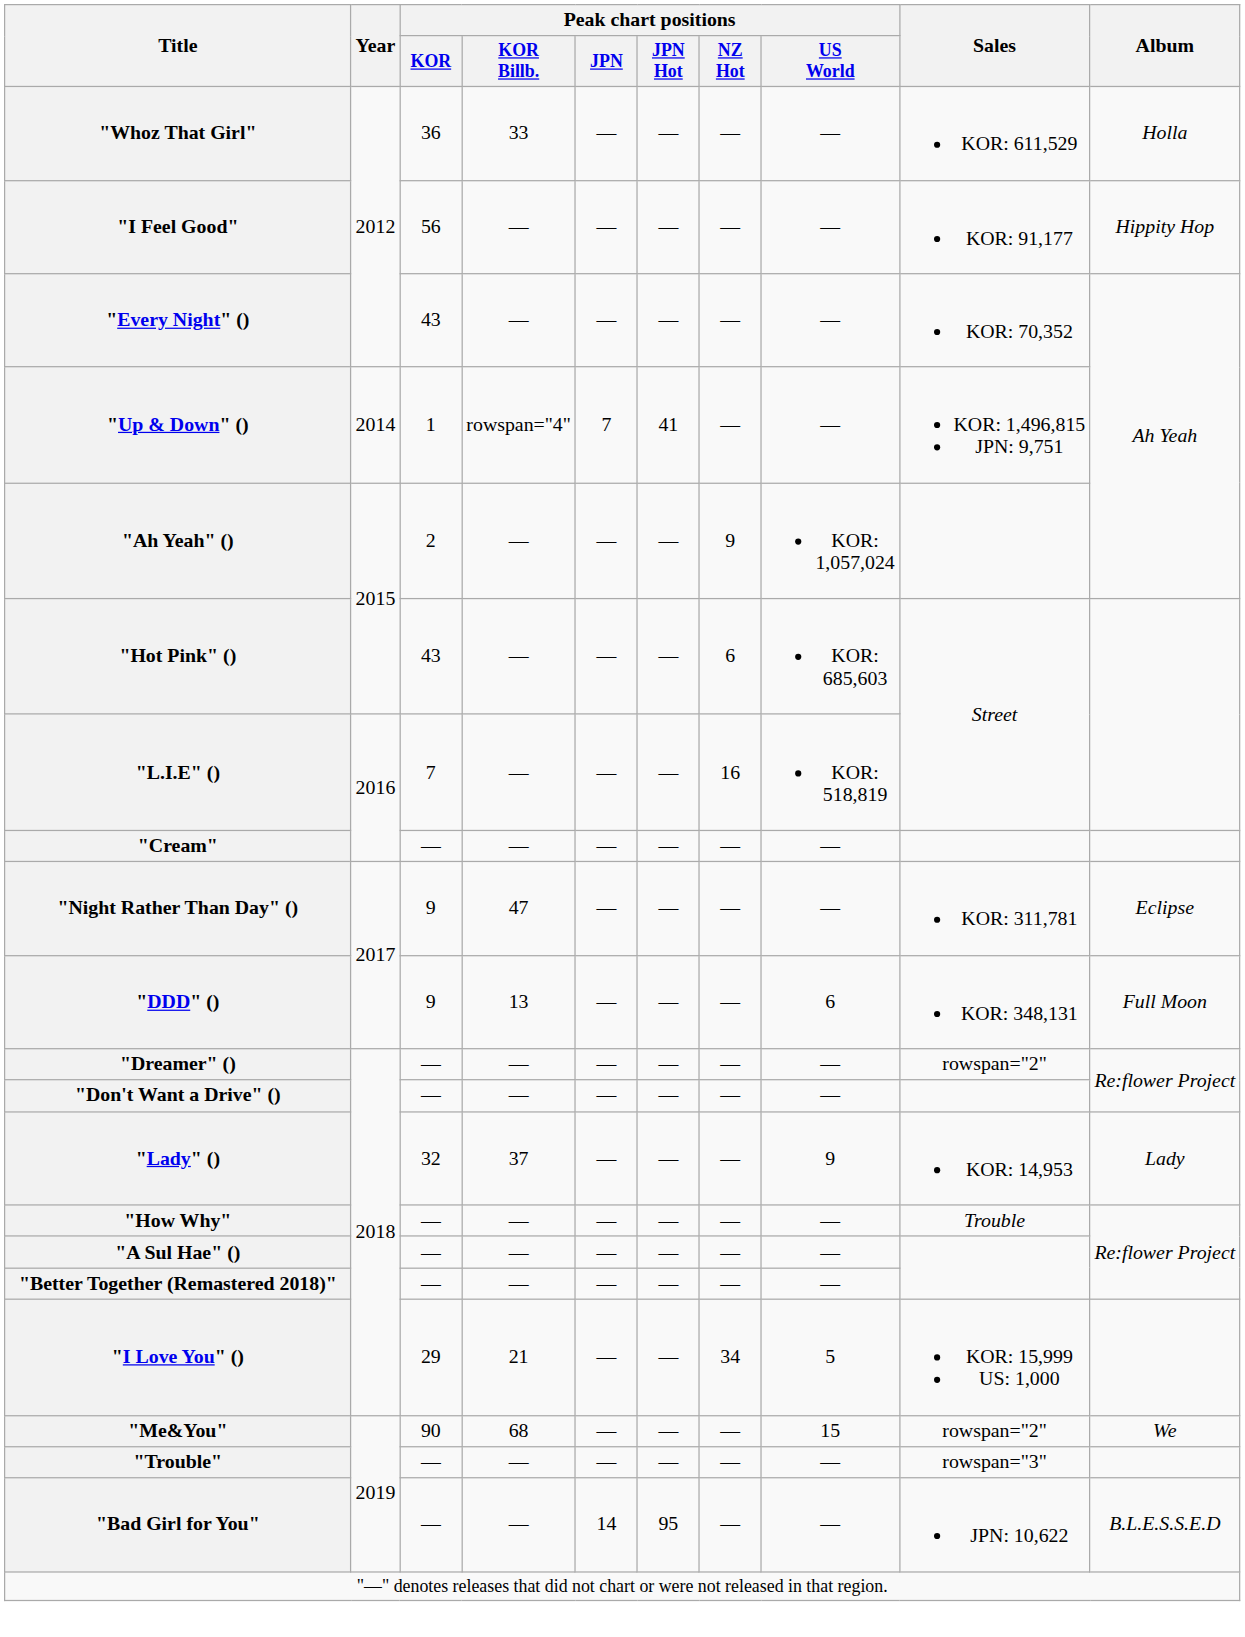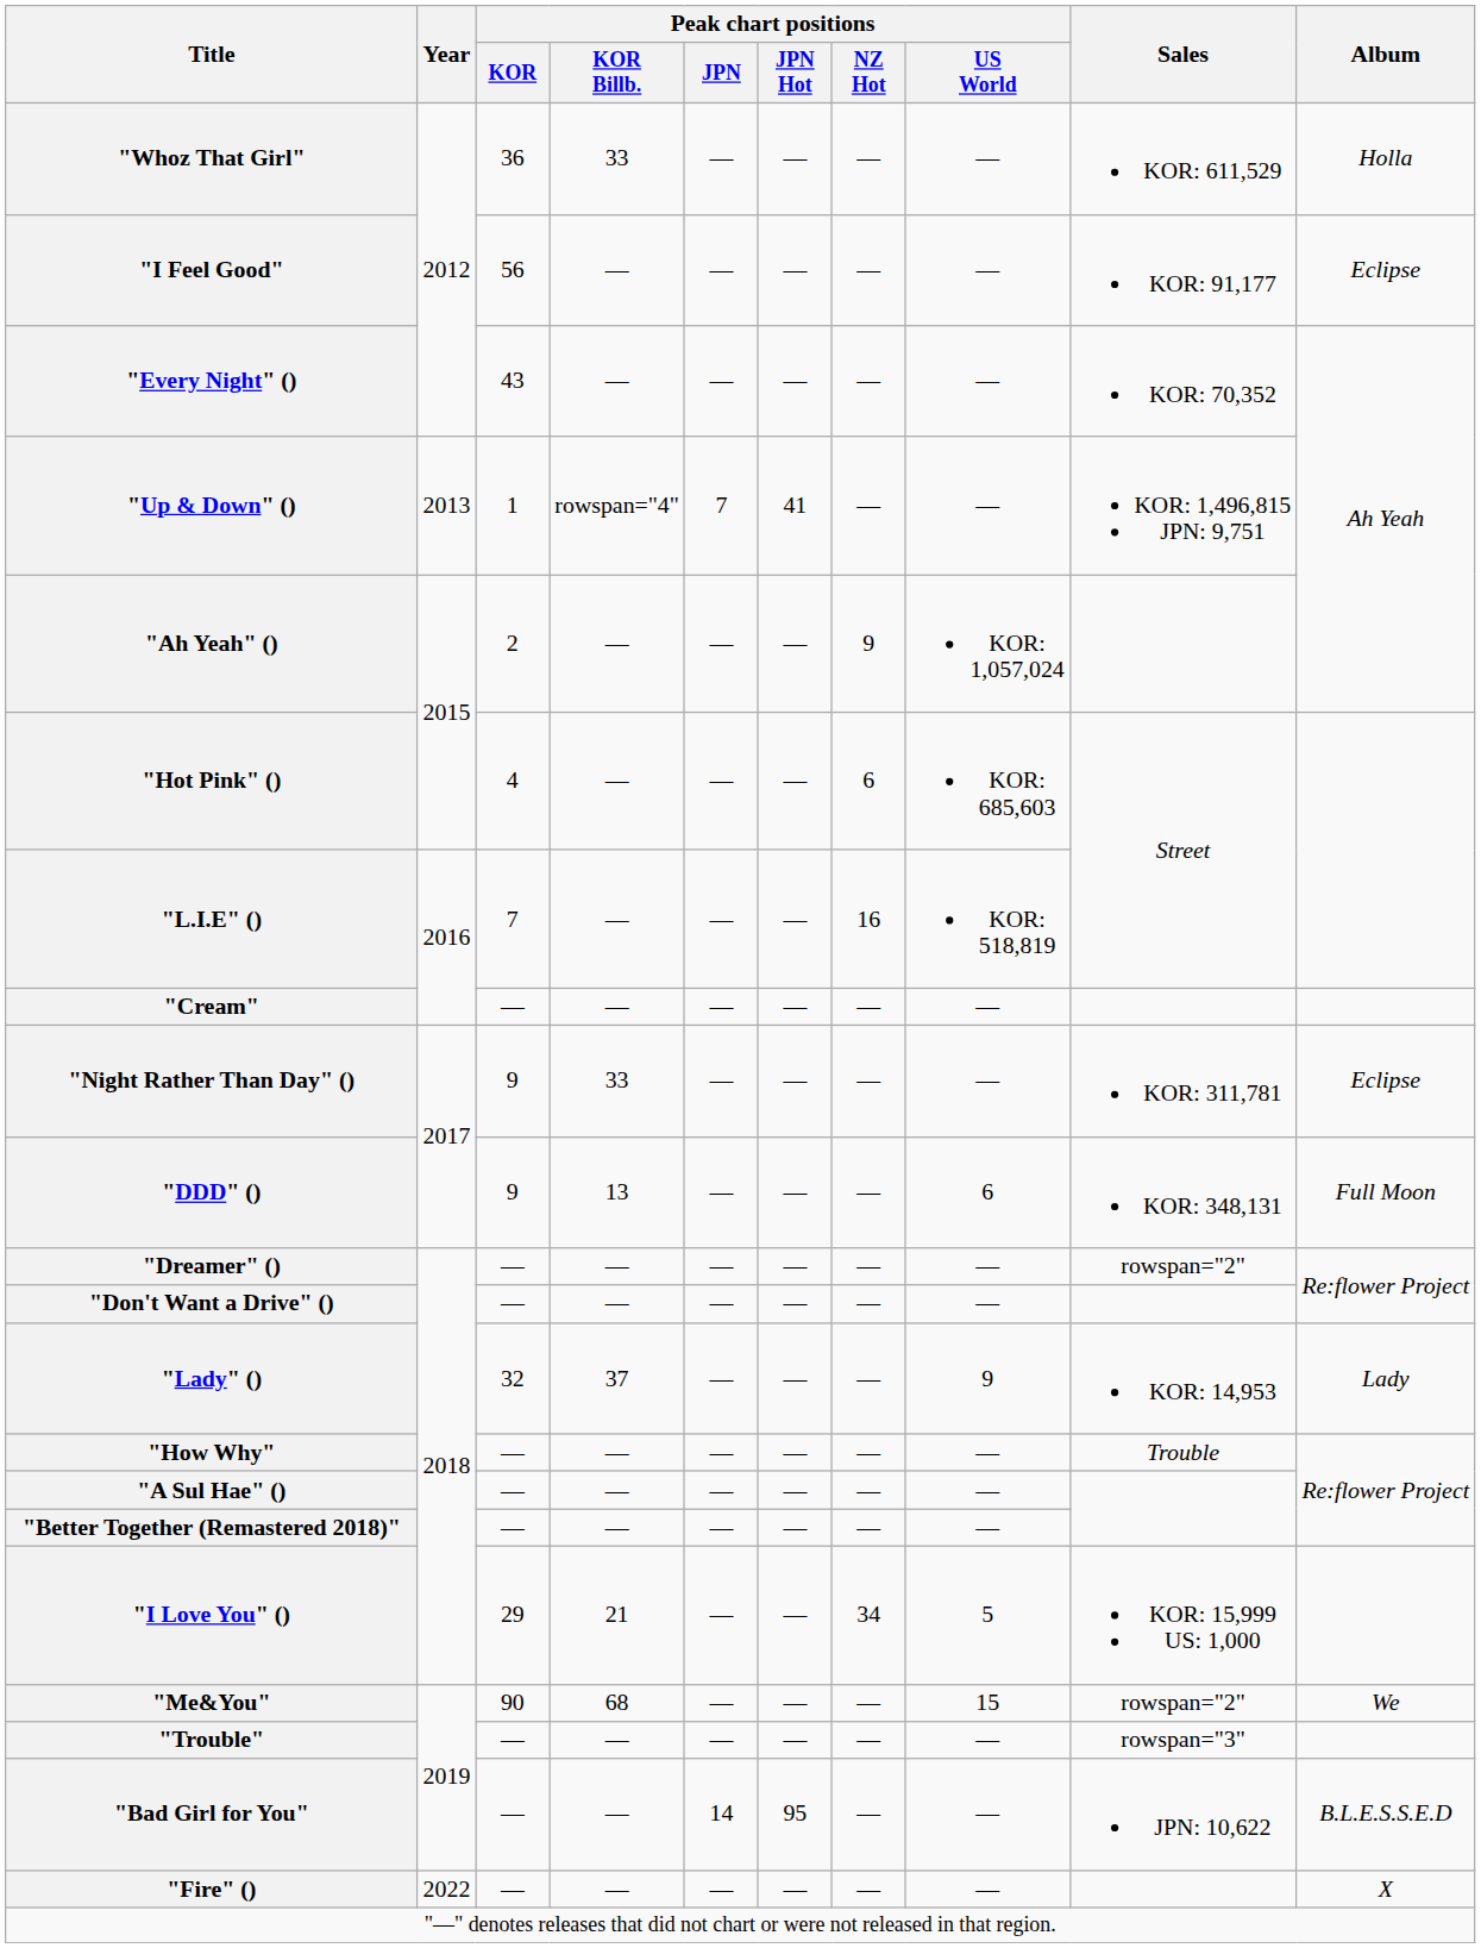"I Feel Good" | Album: Hippity Hop -> Eclipse
"Up & Down" () | Year: 2014 -> 2013
"Hot Pink" () | Peak chart positions / KOR: 43 -> 4
"Night Rather Than Day" () | Peak chart positions / KOR Billb.: 47 -> 33
+ row: "Fire" () | 2022 | — | — | — | — | — | — | X
